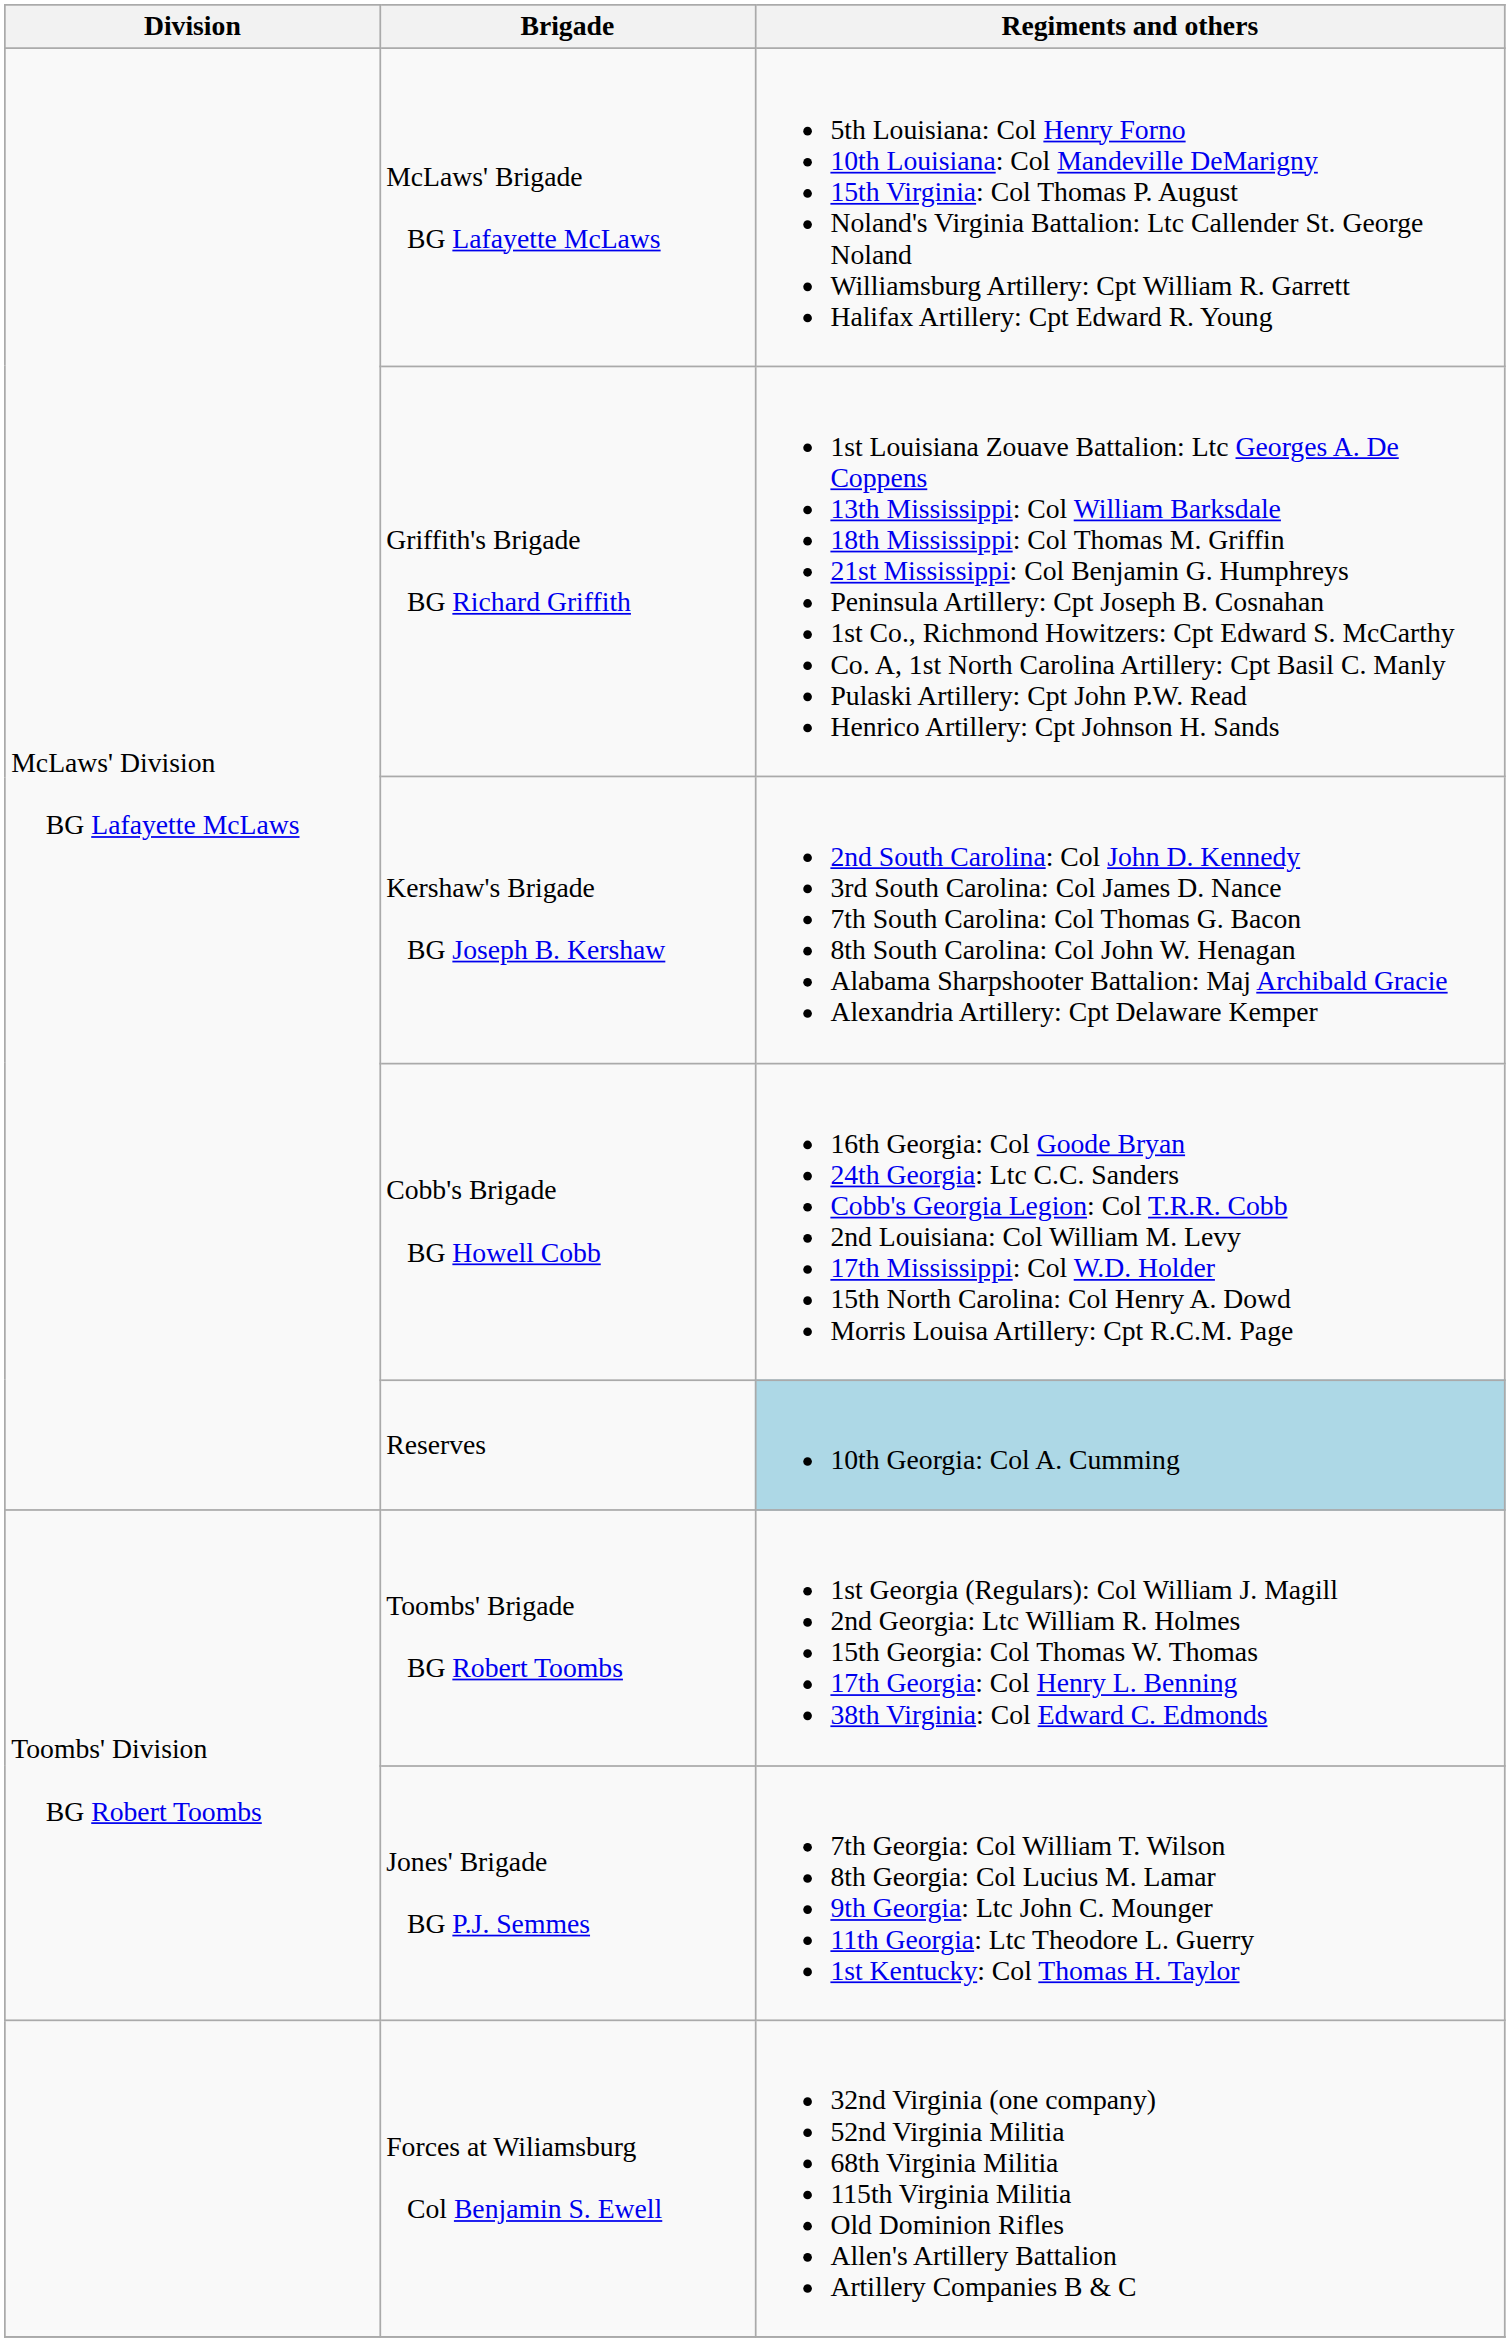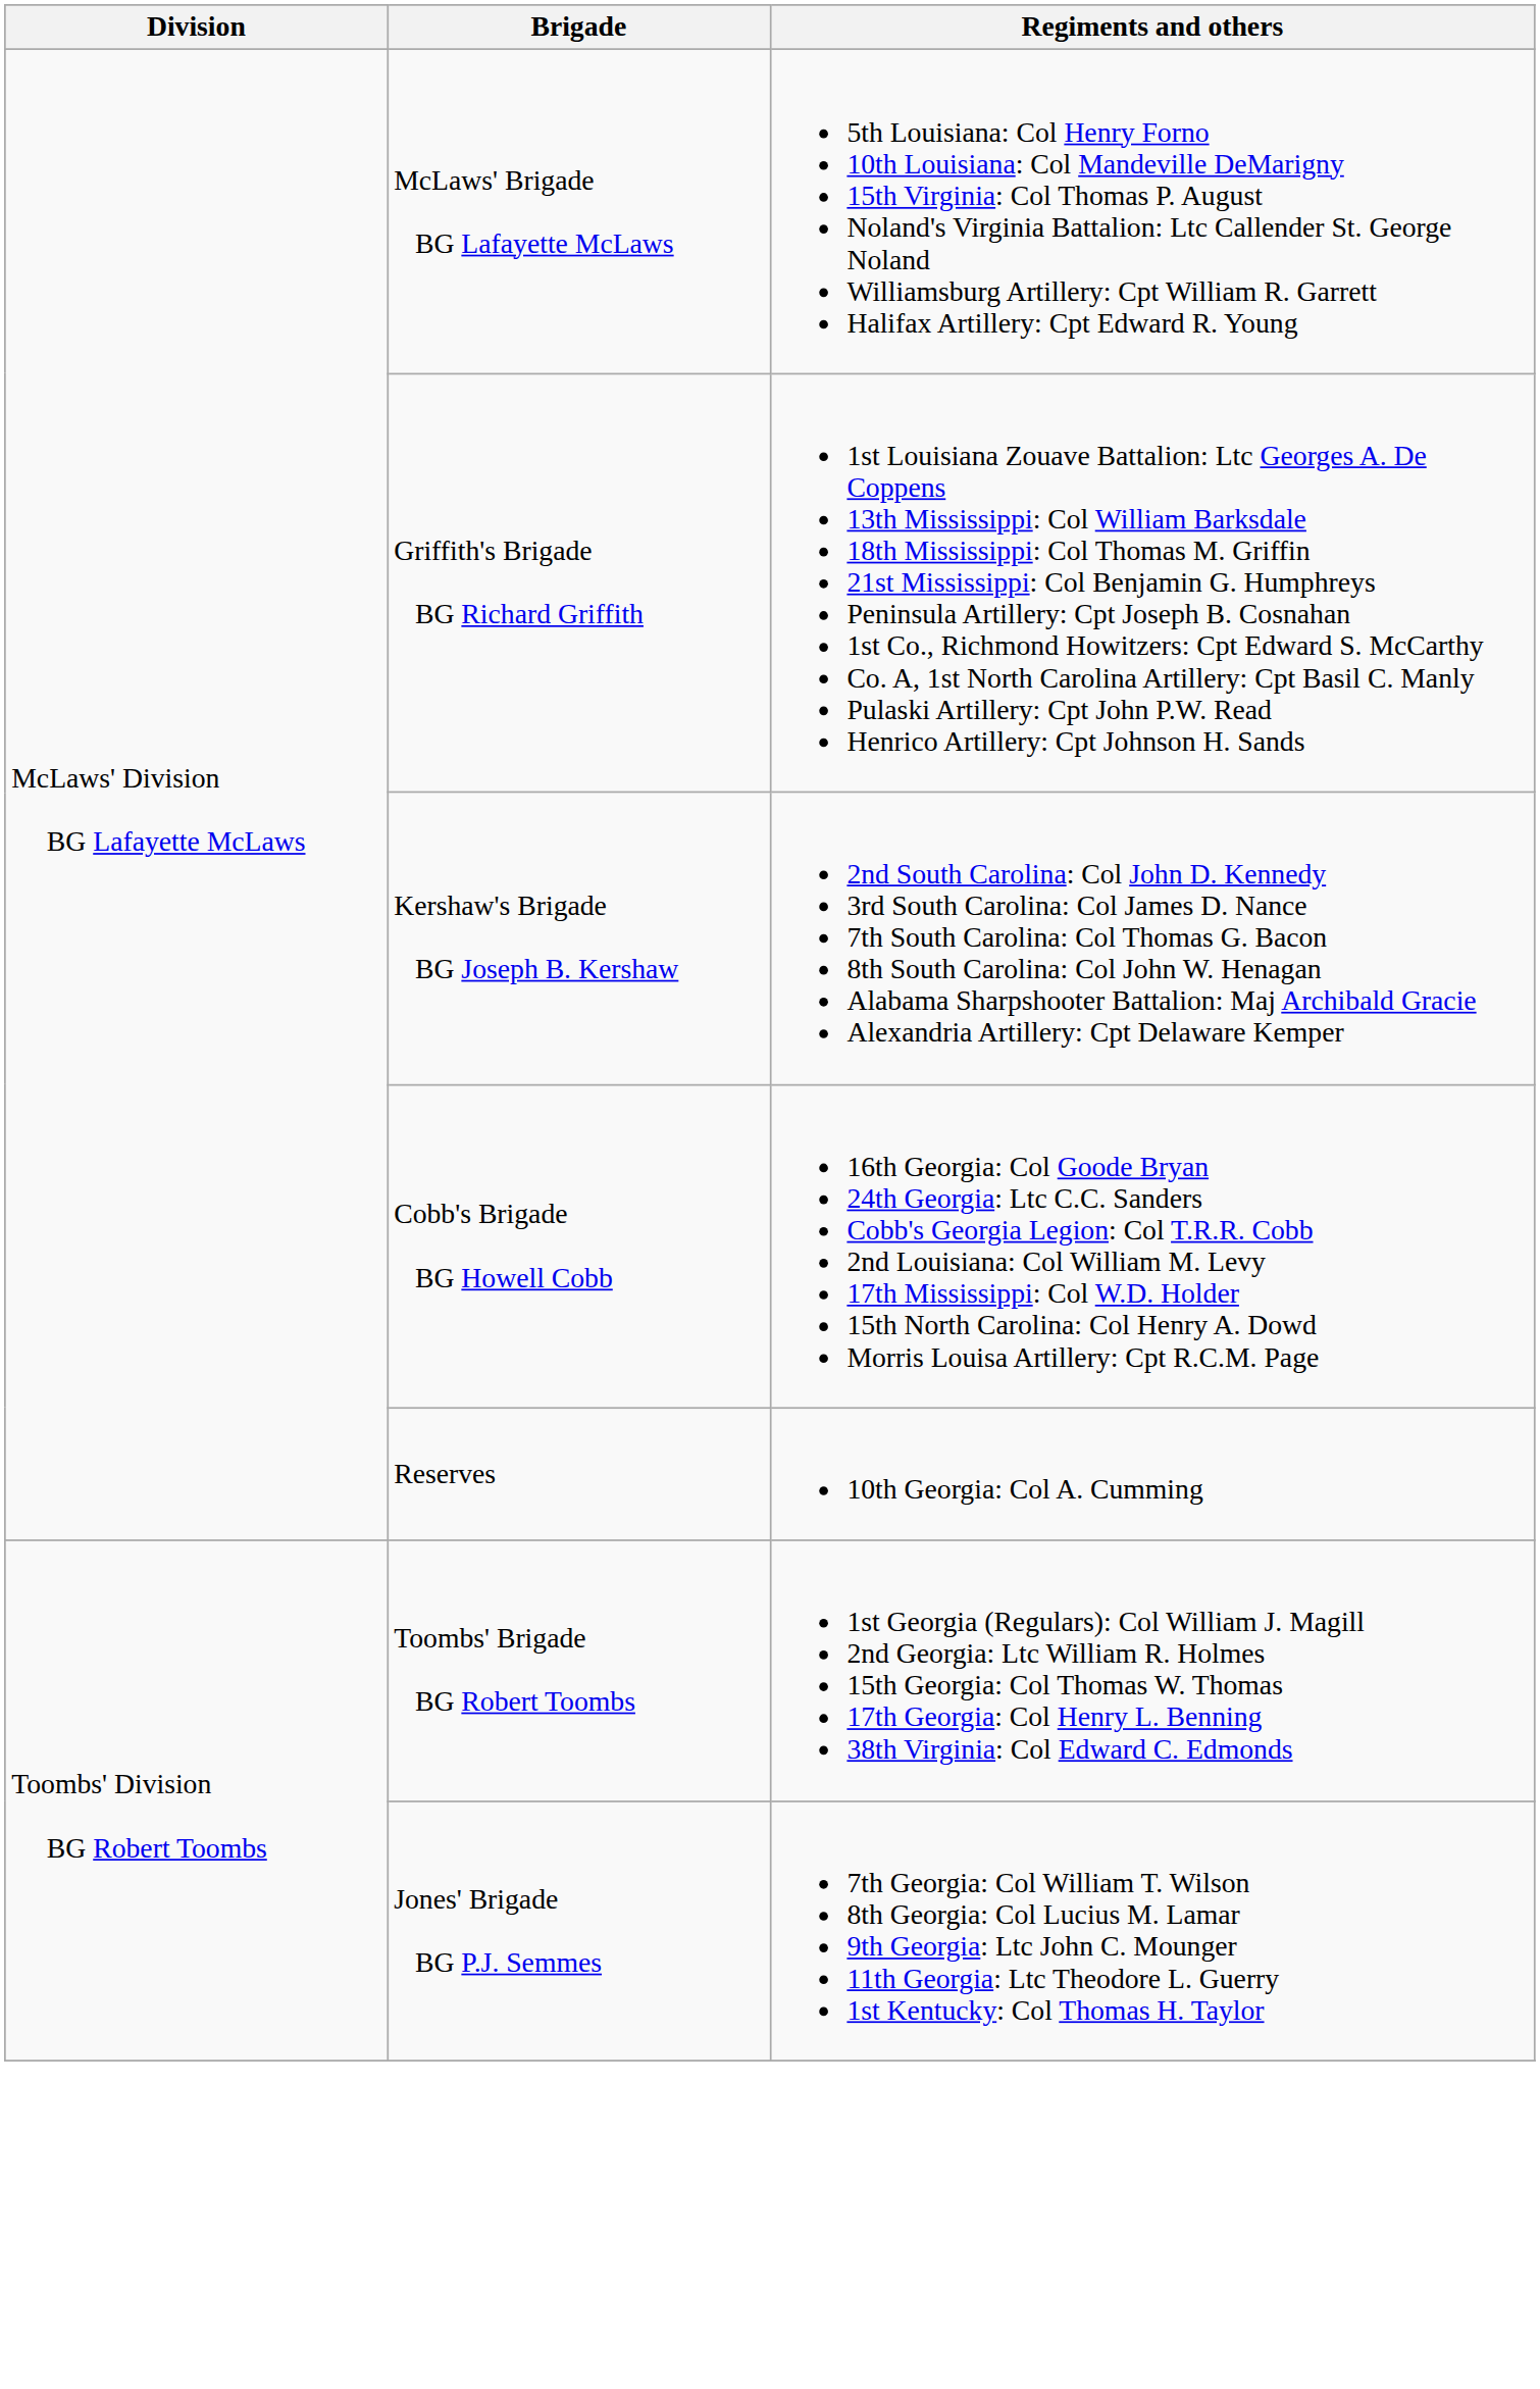Reserves | Regiments and others: lightblue background -> no background
- row: Forces at Wiliamsburg Col Benjamin S. Ewell | 32nd Virginia (one company) 52nd Virginia Militia 68th Virginia Militia 115th Virginia Militia Old Dominion Rifles Allen's Artillery Battalion Artillery Companies B & C
